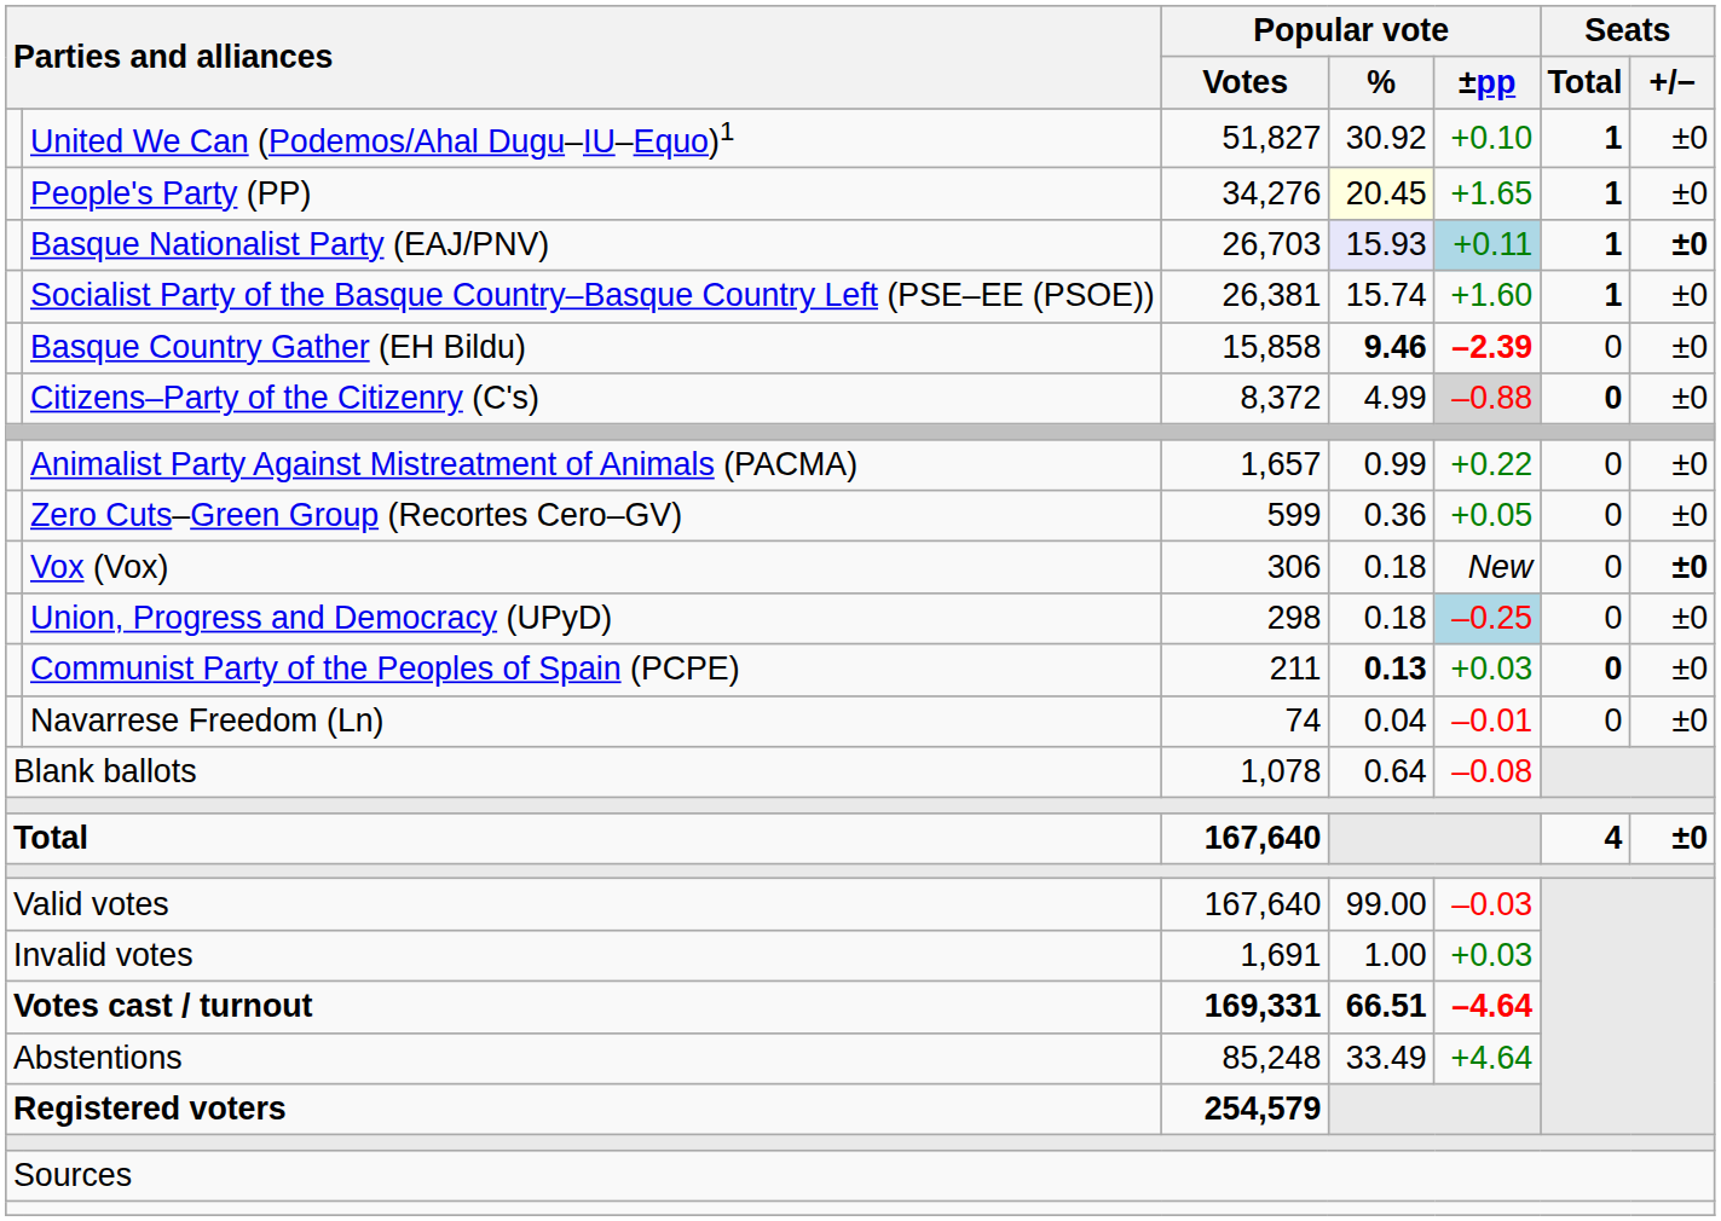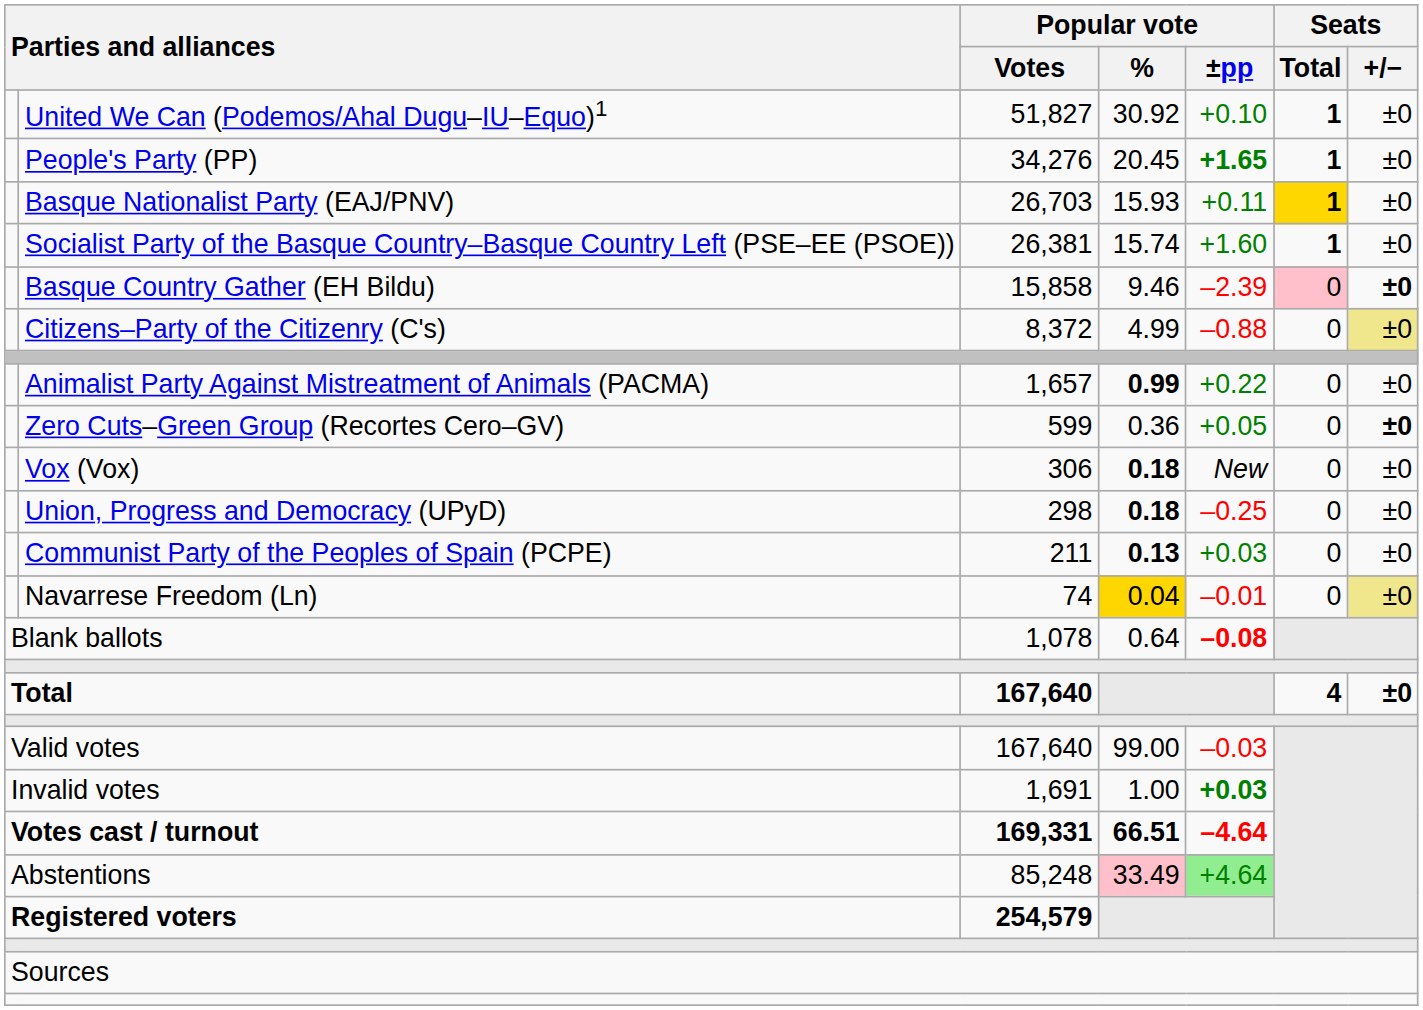People's Party (PP) | Popular vote / %: lightyellow background -> no background
People's Party (PP) | Popular vote / ±pp: normal -> bold
Basque Nationalist Party (EAJ/PNV) | Popular vote / %: lavender background -> no background
Basque Nationalist Party (EAJ/PNV) | Popular vote / ±pp: lightblue background -> no background
Basque Nationalist Party (EAJ/PNV) | Seats / Total: no background -> gold background
Basque Nationalist Party (EAJ/PNV) | Seats / +/−: bold -> normal
Basque Country Gather (EH Bildu) | Popular vote / %: bold -> normal
Basque Country Gather (EH Bildu) | Popular vote / ±pp: bold -> normal
Basque Country Gather (EH Bildu) | Seats / Total: no background -> pink background
Basque Country Gather (EH Bildu) | Seats / +/−: normal -> bold
Citizens–Party of the Citizenry (C's) | Popular vote / ±pp: lightgrey background -> no background
Citizens–Party of the Citizenry (C's) | Seats / Total: bold -> normal
Citizens–Party of the Citizenry (C's) | Seats / +/−: no background -> khaki background
Animalist Party Against Mistreatment of Animals (PACMA) | Popular vote / %: normal -> bold
Zero Cuts–Green Group (Recortes Cero–GV) | Seats / +/−: normal -> bold
Vox (Vox) | Popular vote / %: normal -> bold
Vox (Vox) | Seats / +/−: bold -> normal
Union, Progress and Democracy (UPyD) | Popular vote / %: normal -> bold
Union, Progress and Democracy (UPyD) | Popular vote / ±pp: lightblue background -> no background
Communist Party of the Peoples of Spain (PCPE) | Seats / Total: bold -> normal
Navarrese Freedom (Ln) | Popular vote / %: no background -> gold background
Navarrese Freedom (Ln) | Seats / +/−: no background -> khaki background
Blank ballots | Popular vote / ±pp: normal -> bold
Invalid votes | Popular vote / ±pp: normal -> bold
Abstentions | Popular vote / %: no background -> pink background
Abstentions | Popular vote / ±pp: no background -> lightgreen background
